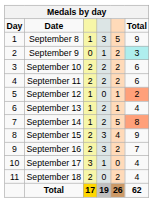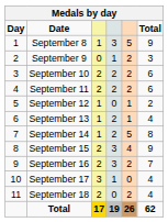September 9 | Total: paleturquoise background -> no background
September 12 | Total: lightsalmon background -> no background
September 14 | Total: lightsalmon background -> no background
